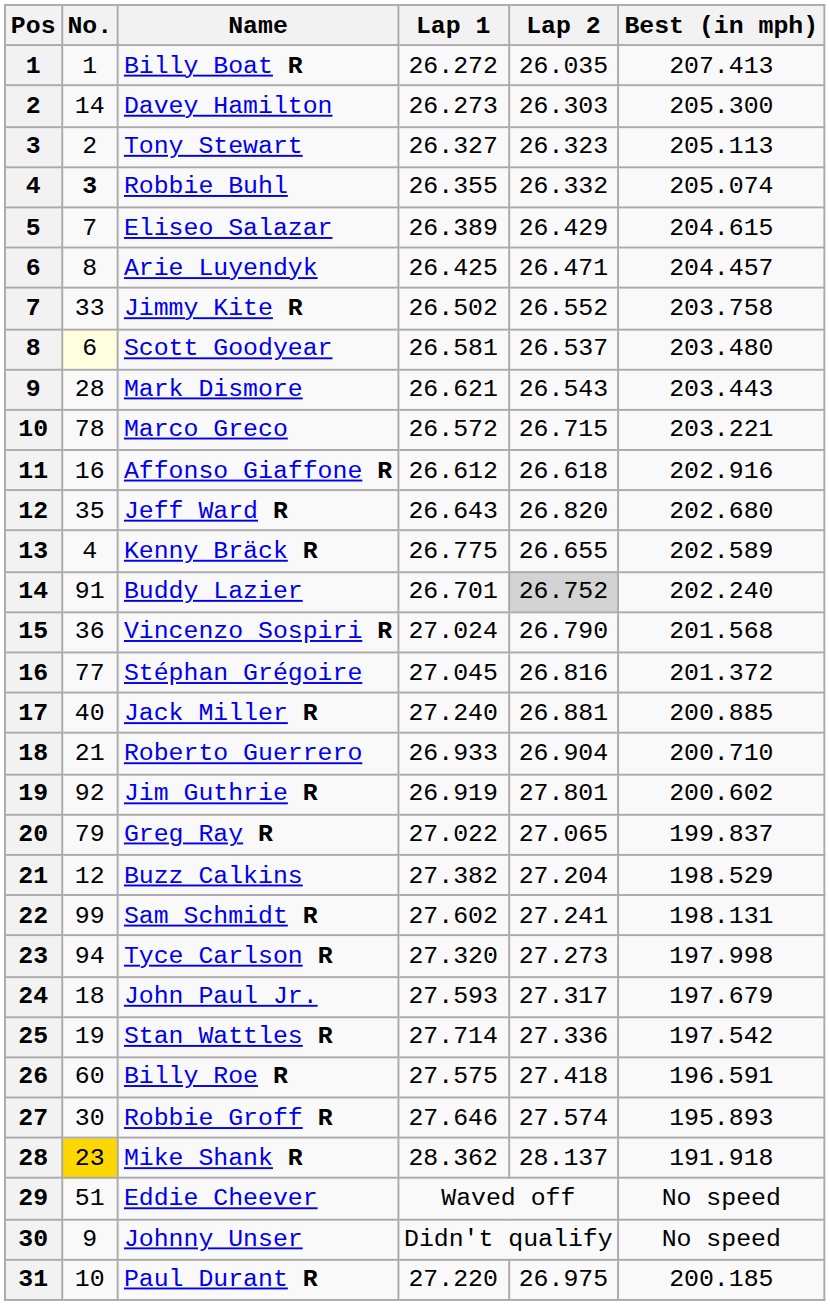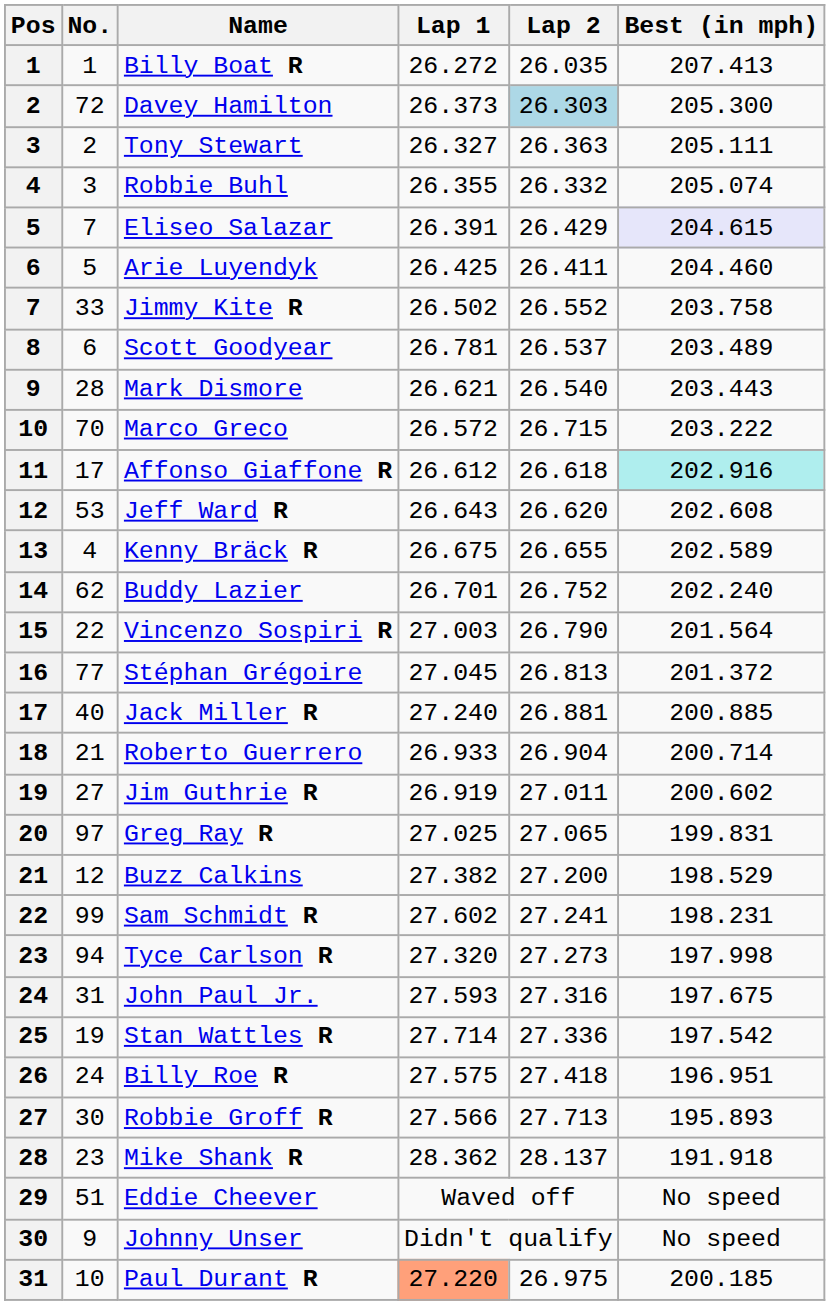Davey Hamilton | No.: 14 -> 72
Davey Hamilton | Lap 1: 26.273 -> 26.373
Davey Hamilton | Lap 2: no background -> lightblue background
Tony Stewart | Lap 2: 26.323 -> 26.363
Tony Stewart | Best (in mph): 205.113 -> 205.111
Robbie Buhl | No.: bold -> normal
Eliseo Salazar | Lap 1: 26.389 -> 26.391
Eliseo Salazar | Best (in mph): no background -> lavender background
Arie Luyendyk | No.: 8 -> 5
Arie Luyendyk | Lap 2: 26.471 -> 26.411
Arie Luyendyk | Best (in mph): 204.457 -> 204.460
Scott Goodyear | No.: lightyellow background -> no background
Scott Goodyear | Lap 1: 26.581 -> 26.781
Scott Goodyear | Best (in mph): 203.480 -> 203.489
Mark Dismore | Lap 2: 26.543 -> 26.540
Marco Greco | No.: 78 -> 70
Marco Greco | Best (in mph): 203.221 -> 203.222
Affonso Giaffone R | No.: 16 -> 17
Affonso Giaffone R | Best (in mph): no background -> paleturquoise background
Jeff Ward R | No.: 35 -> 53
Jeff Ward R | Lap 2: 26.820 -> 26.620
Jeff Ward R | Best (in mph): 202.680 -> 202.608
Kenny Bräck R | Lap 1: 26.775 -> 26.675
Buddy Lazier | No.: 91 -> 62
Buddy Lazier | Lap 2: lightgrey background -> no background
Vincenzo Sospiri R | No.: 36 -> 22
Vincenzo Sospiri R | Lap 1: 27.024 -> 27.003
Vincenzo Sospiri R | Best (in mph): 201.568 -> 201.564
Stéphan Grégoire | Lap 2: 26.816 -> 26.813
Roberto Guerrero | Best (in mph): 200.710 -> 200.714
Jim Guthrie R | No.: 92 -> 27
Jim Guthrie R | Lap 2: 27.801 -> 27.011
Greg Ray R | No.: 79 -> 97
Greg Ray R | Lap 1: 27.022 -> 27.025
Greg Ray R | Best (in mph): 199.837 -> 199.831
Buzz Calkins | Lap 2: 27.204 -> 27.200
Sam Schmidt R | Best (in mph): 198.131 -> 198.231
John Paul Jr. | No.: 18 -> 31
John Paul Jr. | Lap 2: 27.317 -> 27.316
John Paul Jr. | Best (in mph): 197.679 -> 197.675
Billy Roe R | No.: 60 -> 24
Billy Roe R | Best (in mph): 196.591 -> 196.951
Robbie Groff R | Lap 1: 27.646 -> 27.566
Robbie Groff R | Lap 2: 27.574 -> 27.713
Mike Shank R | No.: gold background -> no background
Paul Durant R | Lap 1: no background -> lightsalmon background
